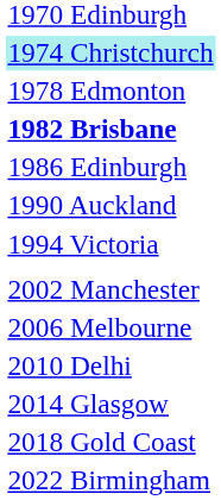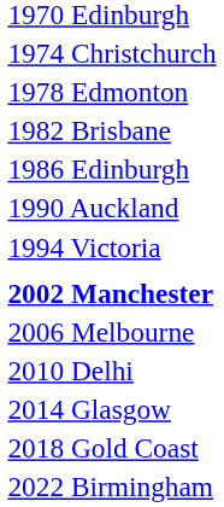1974 Christchurch | column 1: paleturquoise background -> no background
1982 Brisbane | column 1: bold -> normal
2002 Manchester | column 1: normal -> bold
